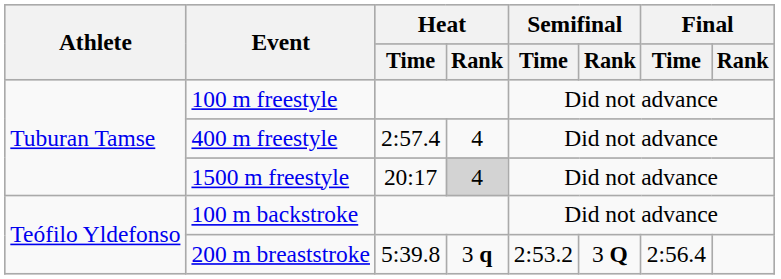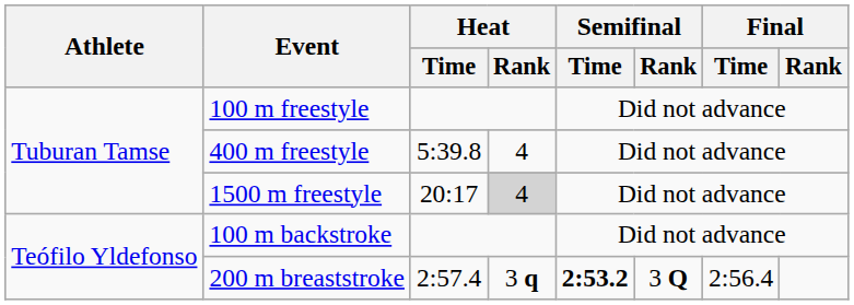400 m freestyle | Heat / Time: 2:57.4 -> 5:39.8
200 m breaststroke | Heat / Time: 5:39.8 -> 2:57.4
200 m breaststroke | Semifinal / Time: normal -> bold
